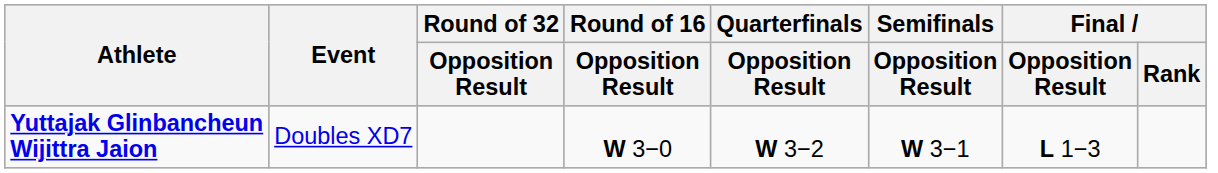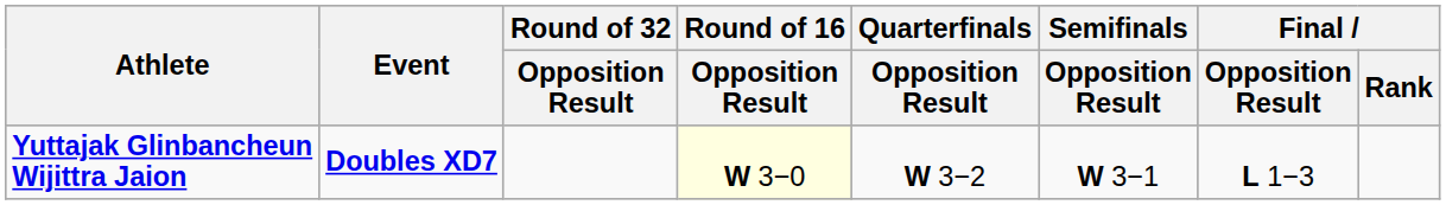Yuttajak Glinbancheun Wijittra Jaion | Event: normal -> bold
Yuttajak Glinbancheun Wijittra Jaion | Round of 16 / Opposition Result: no background -> lightyellow background
